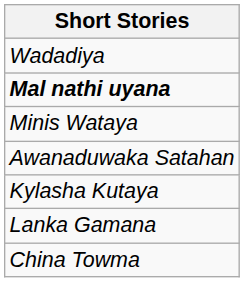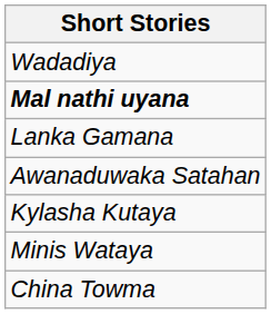row 4 | column 1: Minis Wataya -> Lanka Gamana
row 7 | column 1: Lanka Gamana -> Minis Wataya
